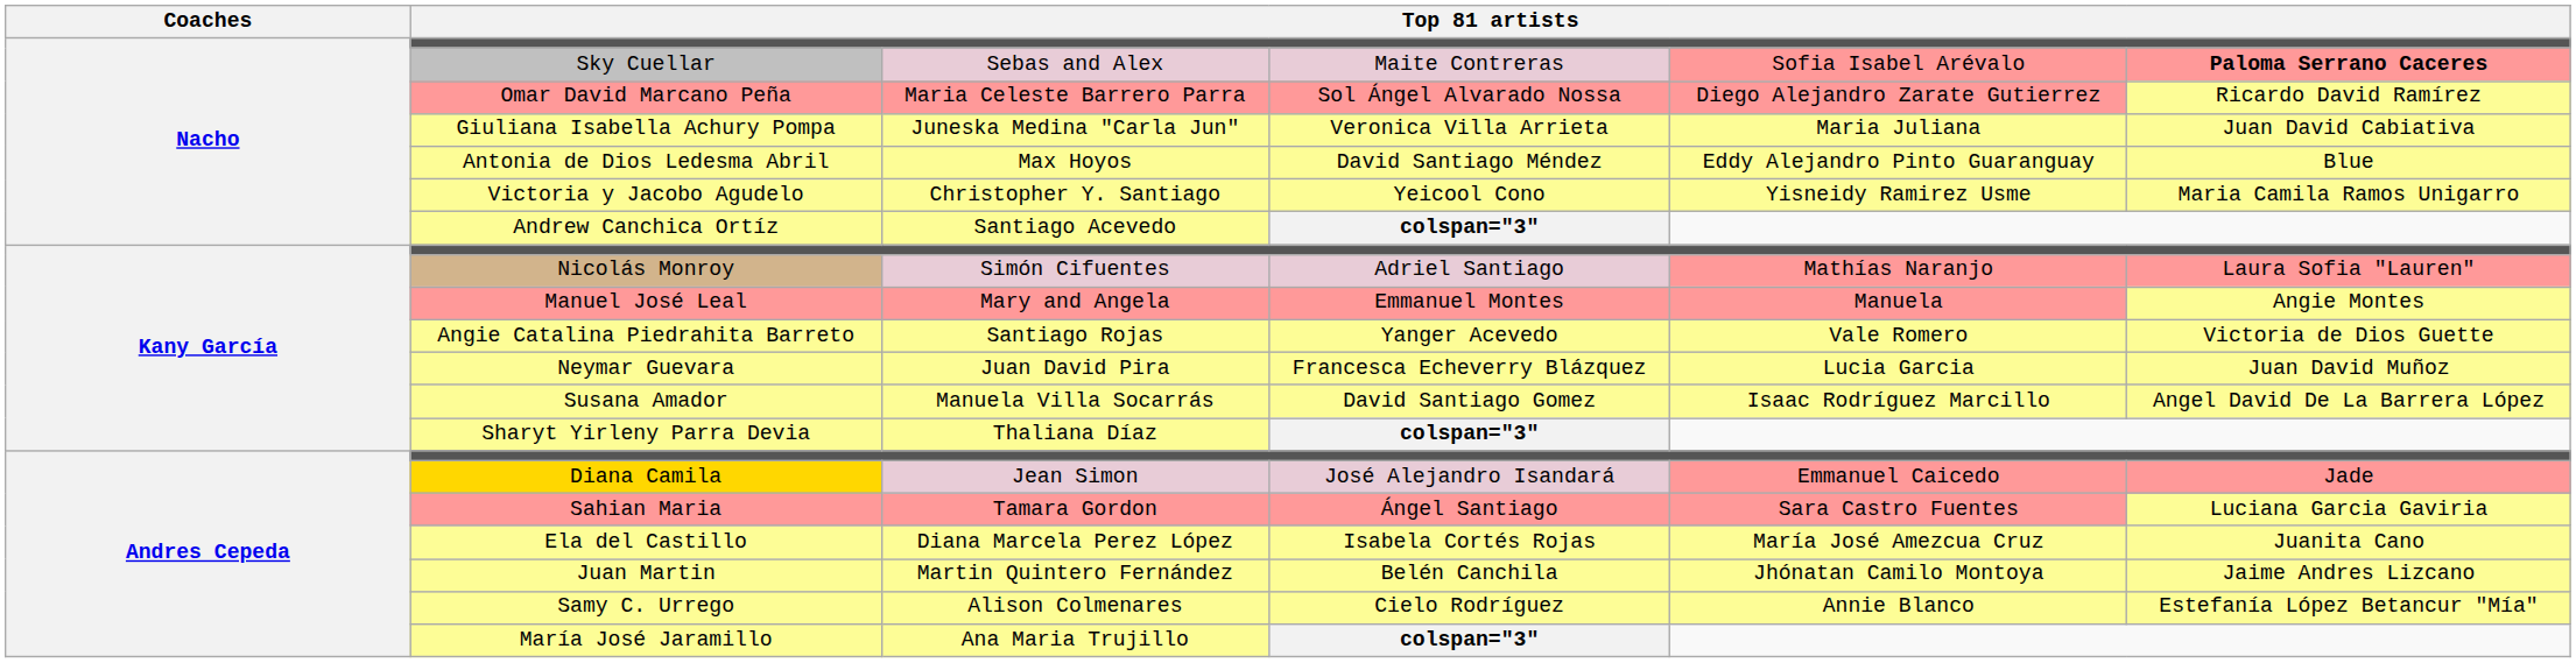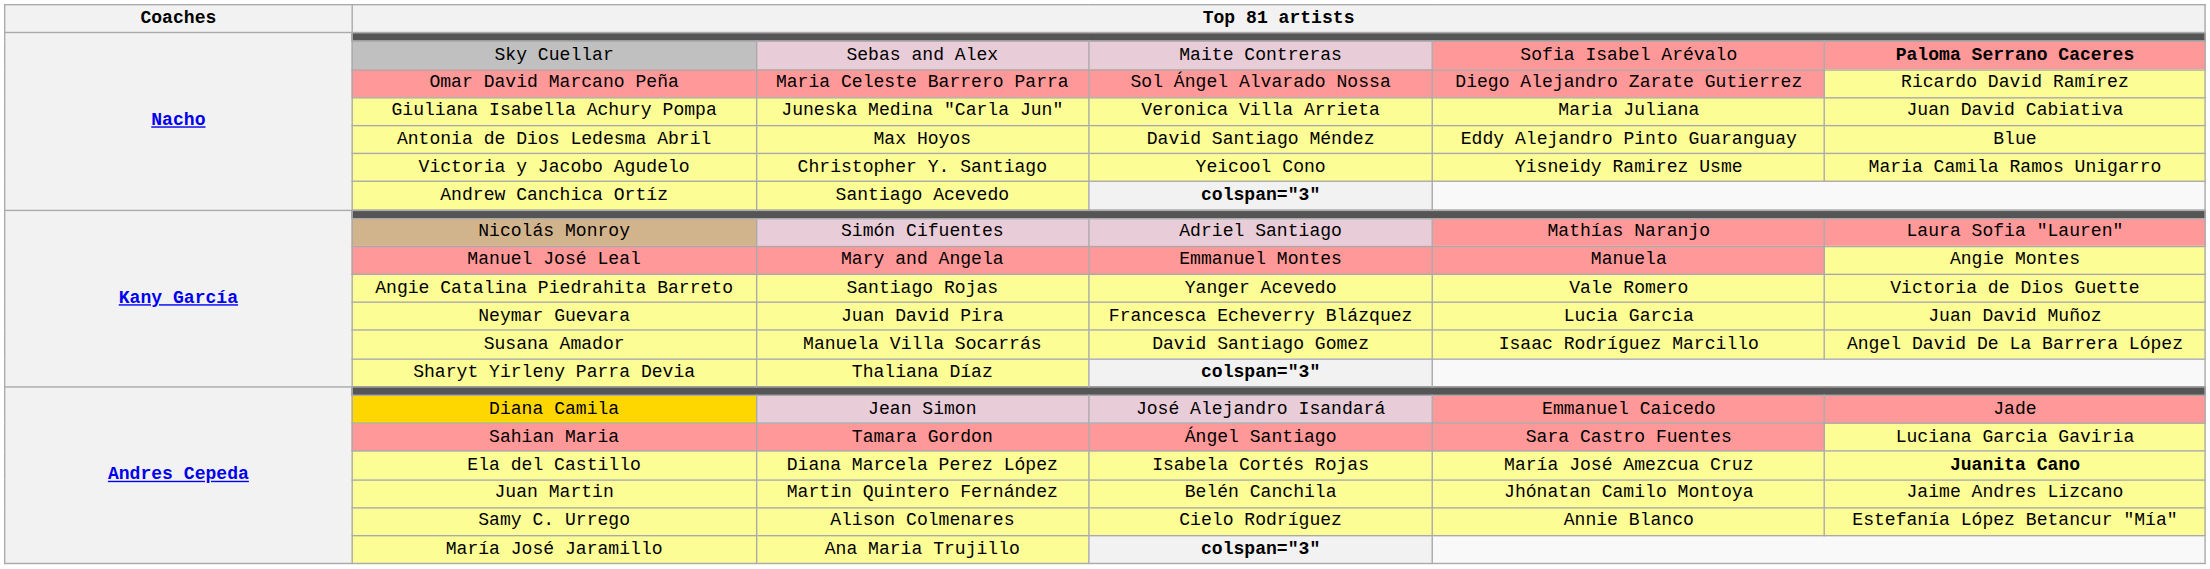Ela del Castillo | column 6: normal -> bold
